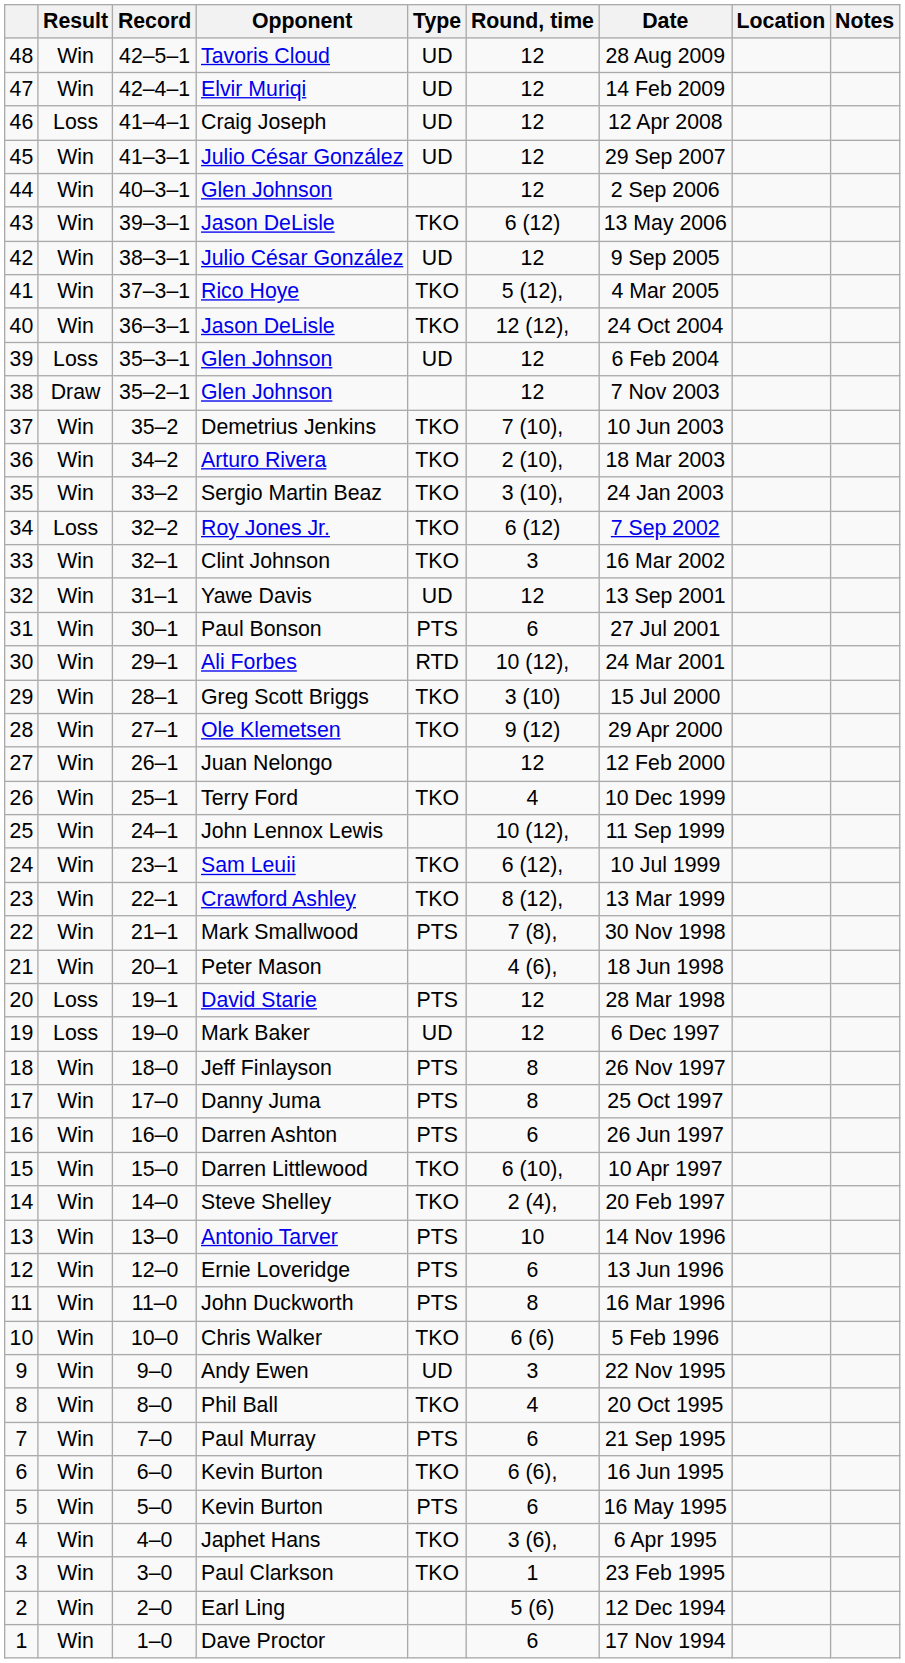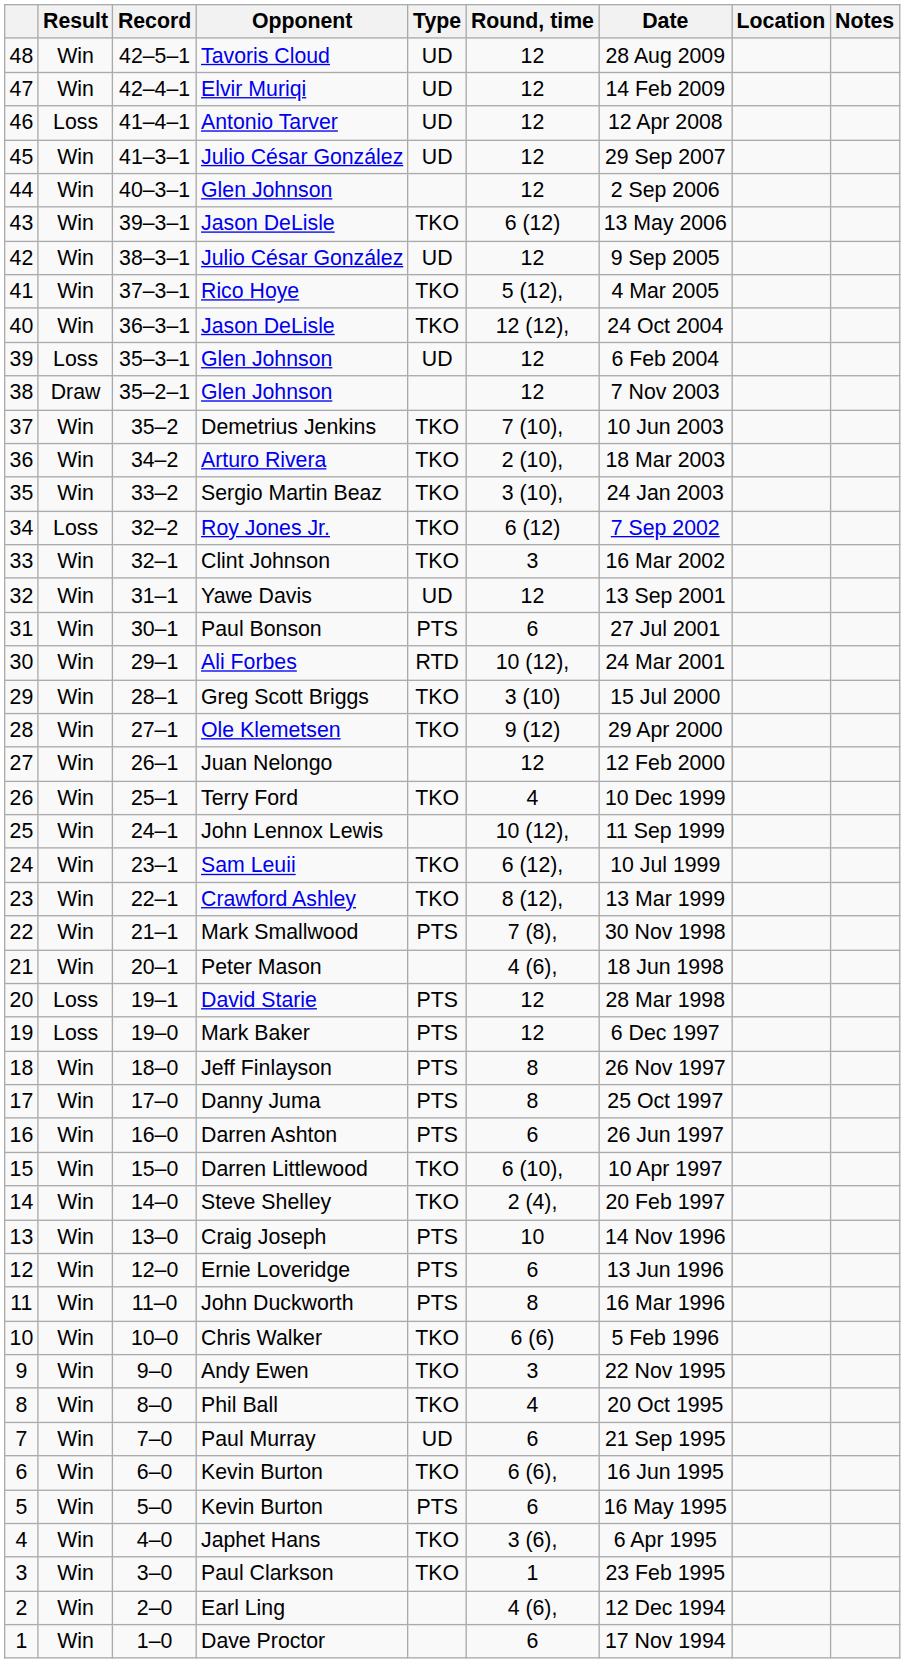46 | Opponent: Craig Joseph -> Antonio Tarver
19 | Type: UD -> PTS
13 | Opponent: Antonio Tarver -> Craig Joseph
9 | Type: UD -> TKO
7 | Type: PTS -> UD
2 | Round, time: 5 (6) -> 4 (6),
